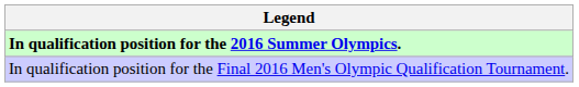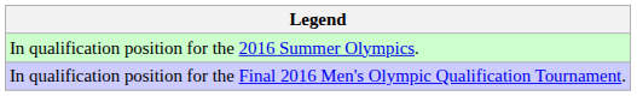row 2 | column 1: bold -> normal
